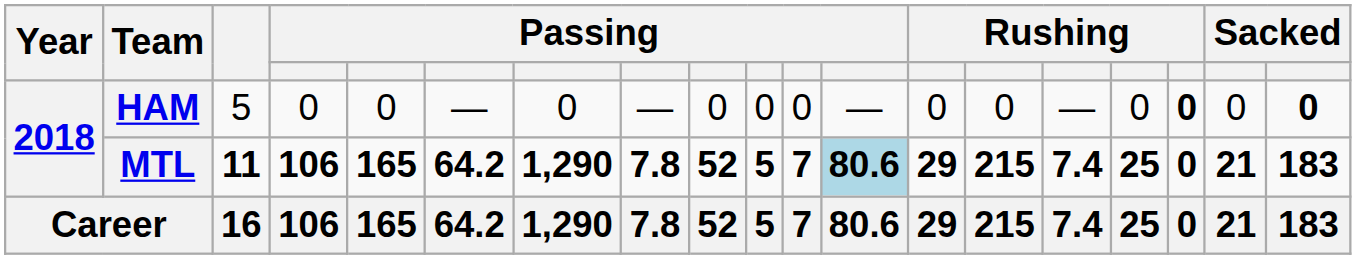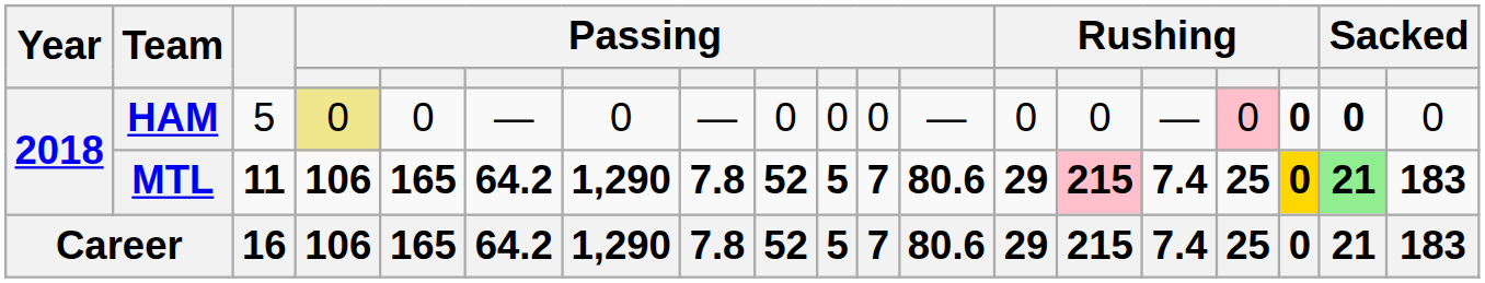HAM | column 4: no background -> khaki background
HAM | column 16: no background -> pink background
HAM | column 18: normal -> bold
HAM | column 19: bold -> normal
MTL | column 12: lightblue background -> no background
MTL | column 14: no background -> pink background
MTL | column 17: no background -> gold background
MTL | column 18: no background -> lightgreen background
